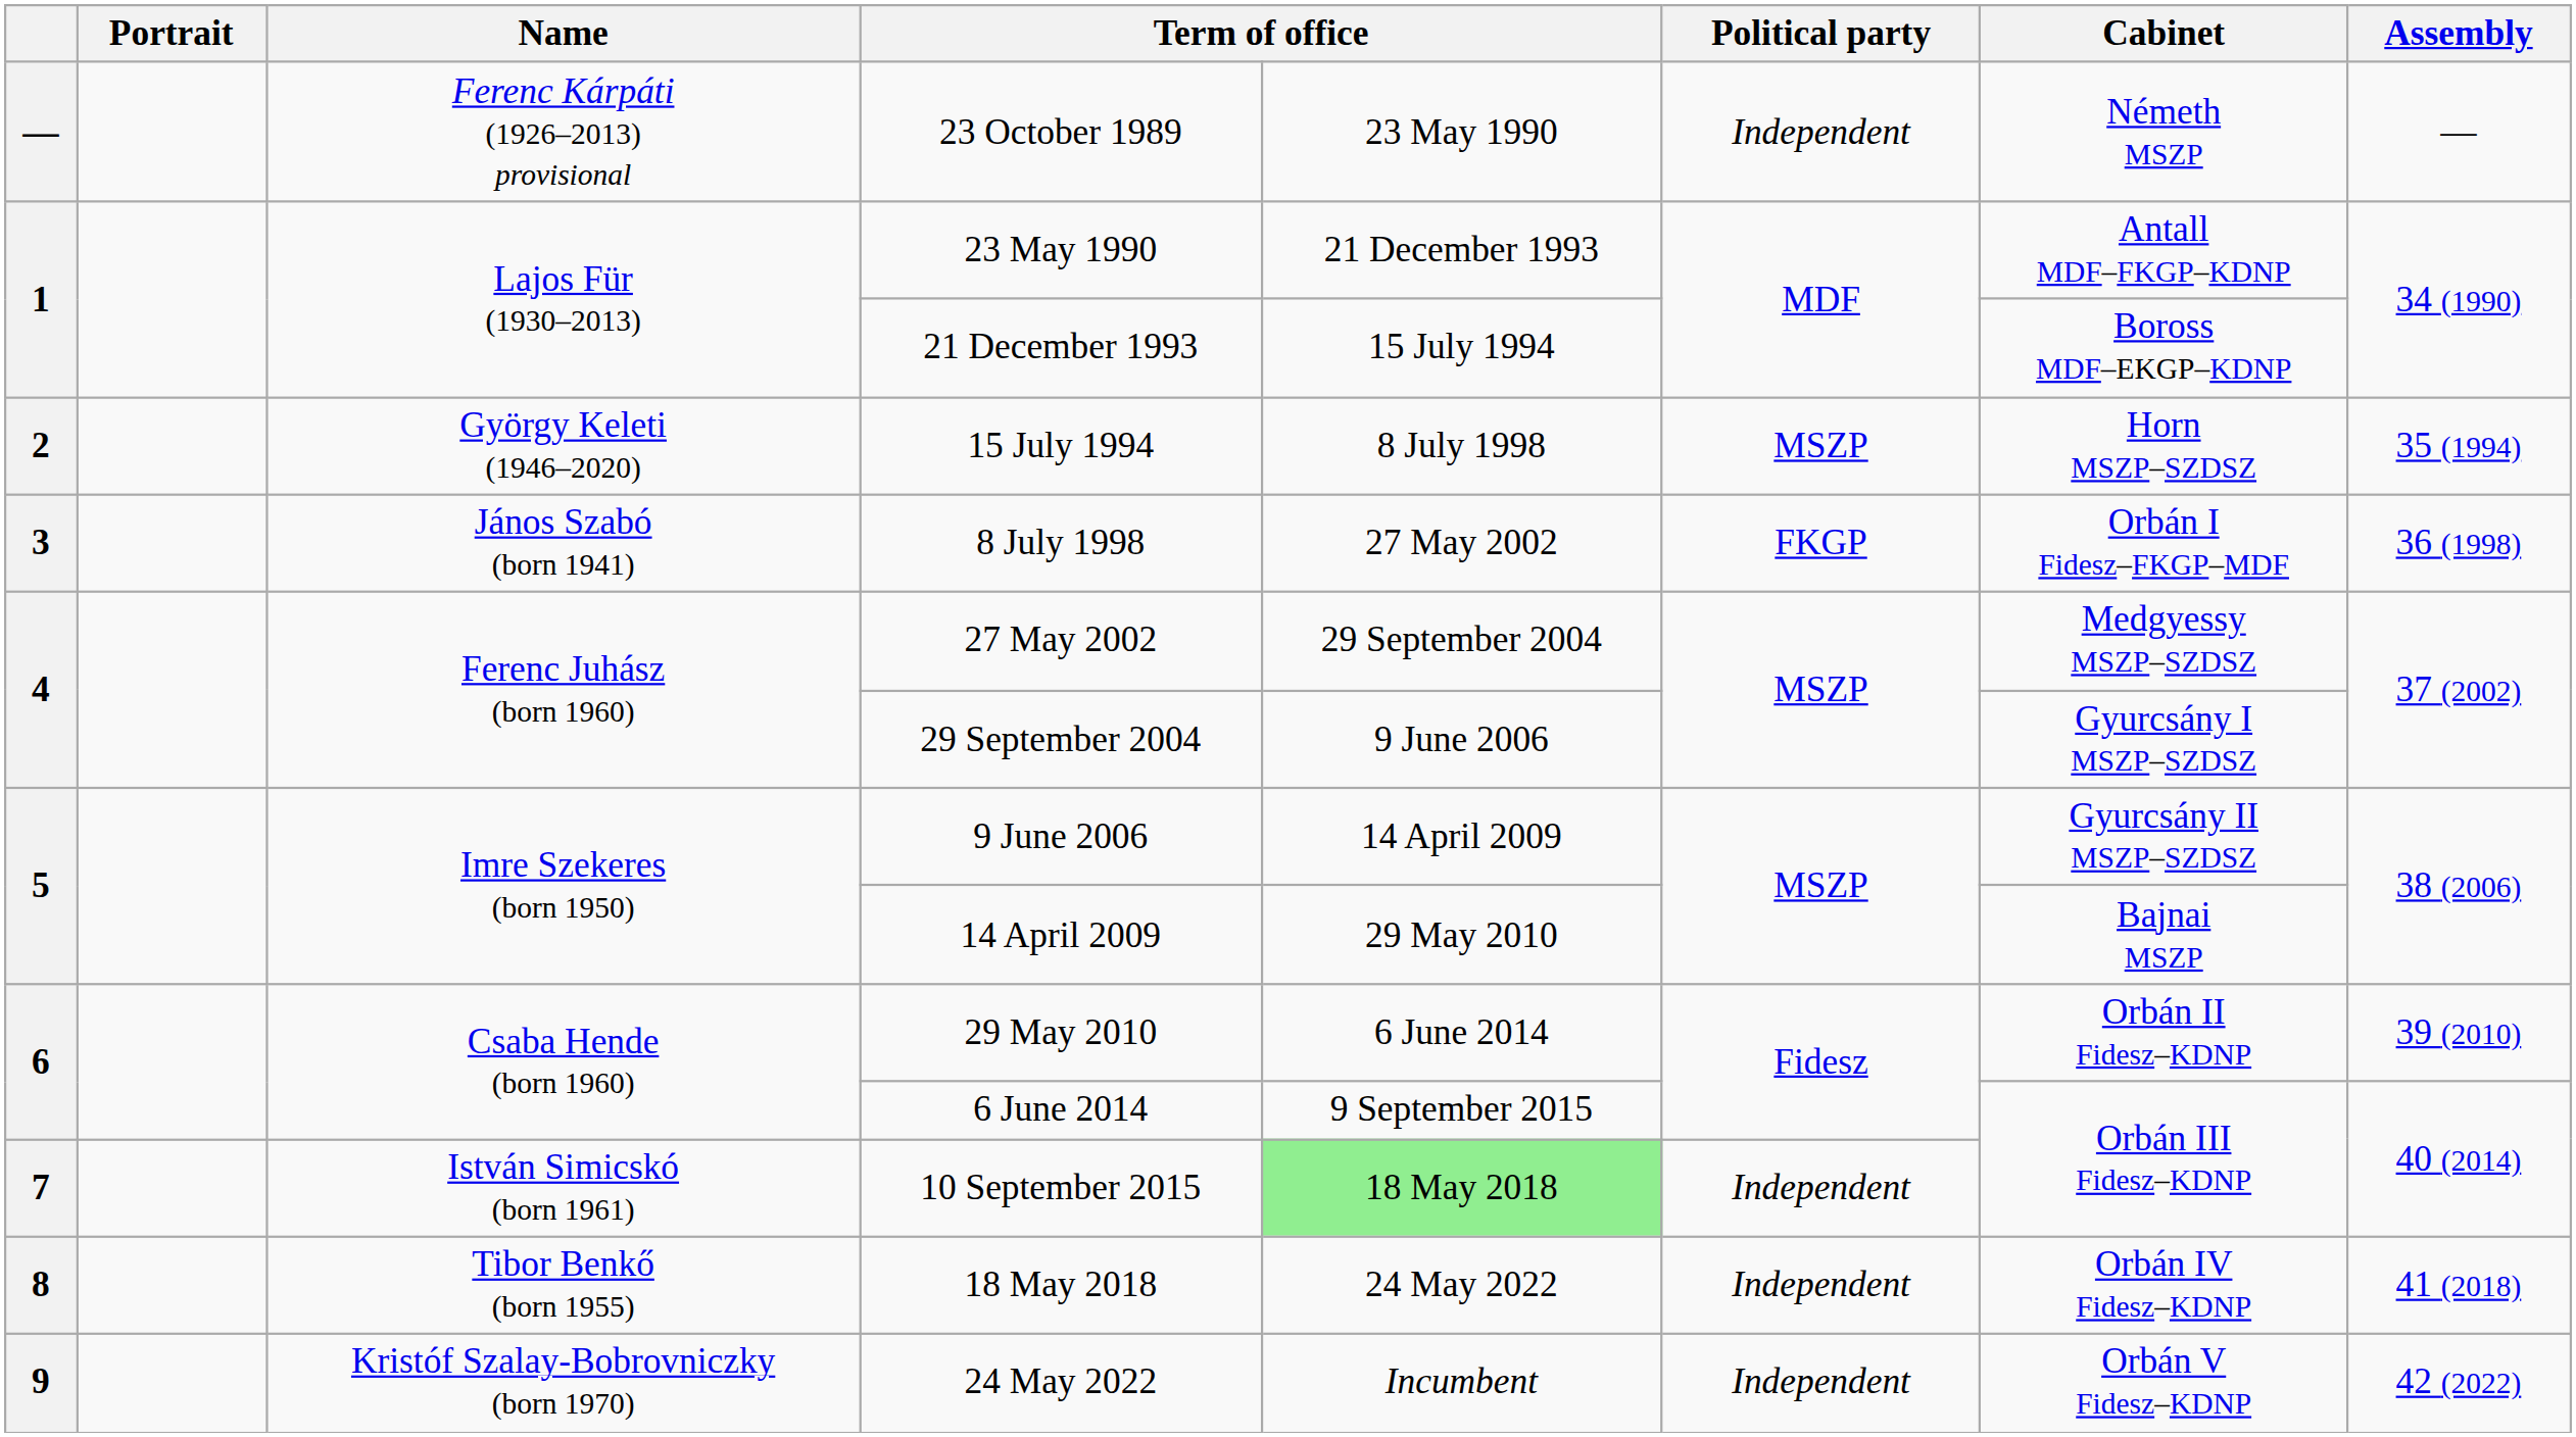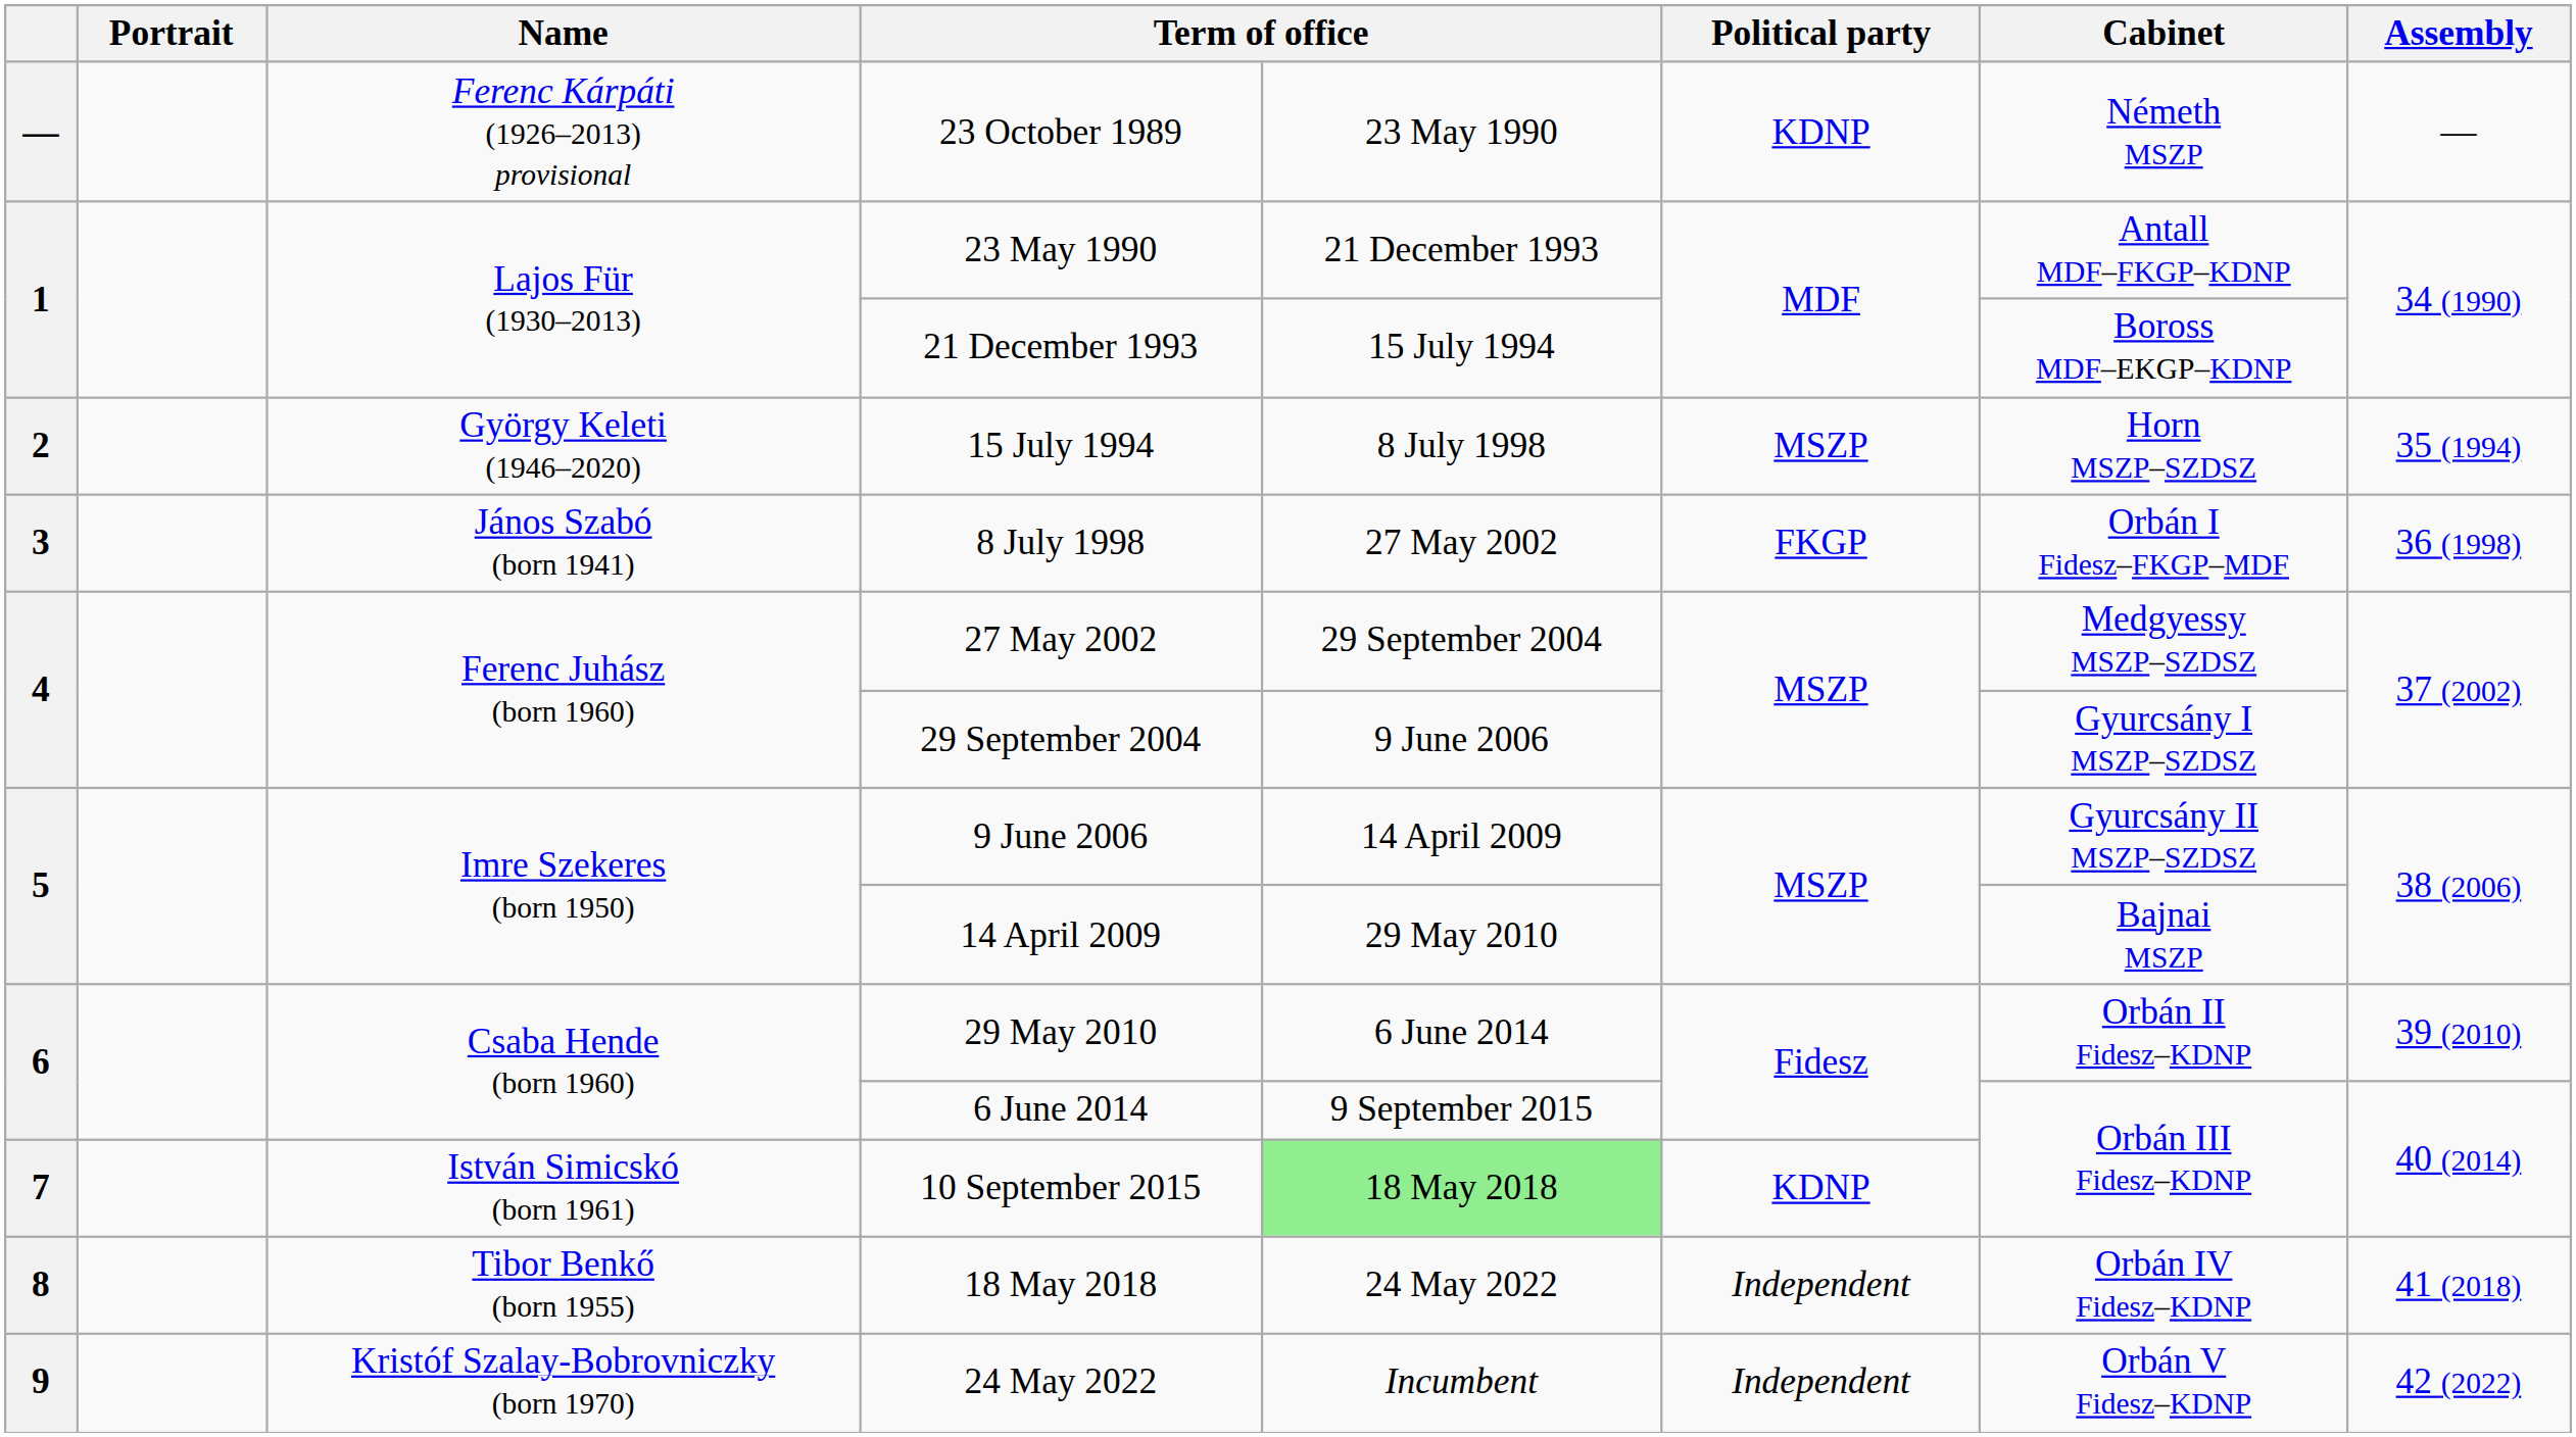23 October 1989 | Political party: Independent -> KDNP
10 September 2015 | Political party: Independent -> KDNP
